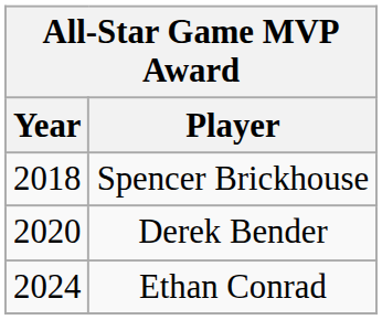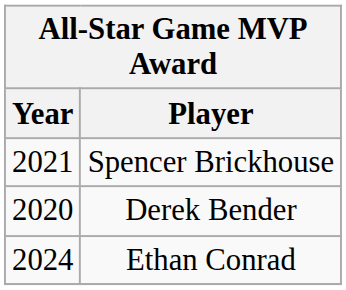Spencer Brickhouse | Year: 2018 -> 2021
